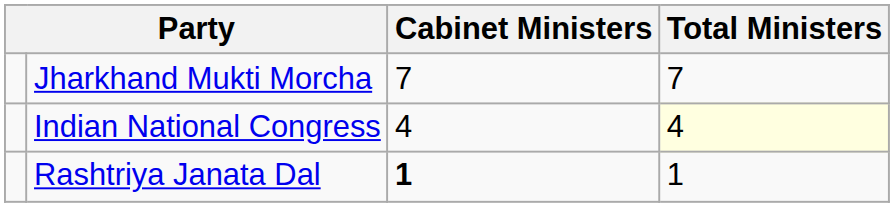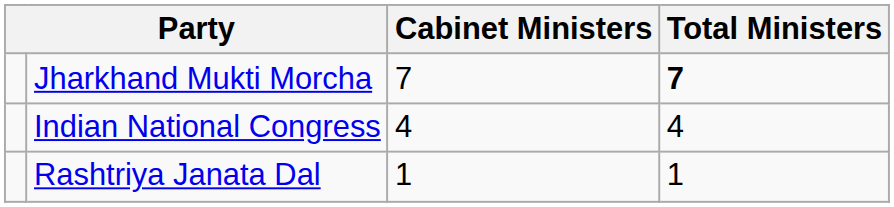Jharkhand Mukti Morcha | Total Ministers: normal -> bold
Indian National Congress | Total Ministers: lightyellow background -> no background
Rashtriya Janata Dal | Cabinet Ministers: bold -> normal
